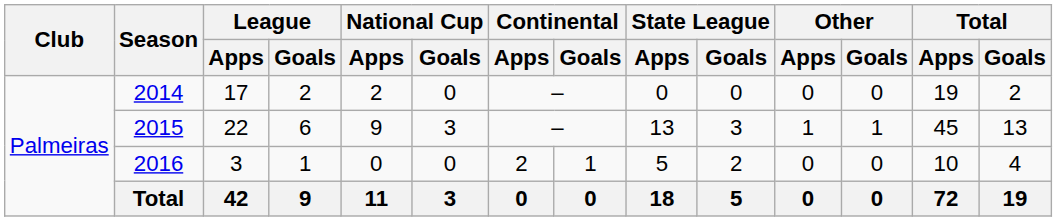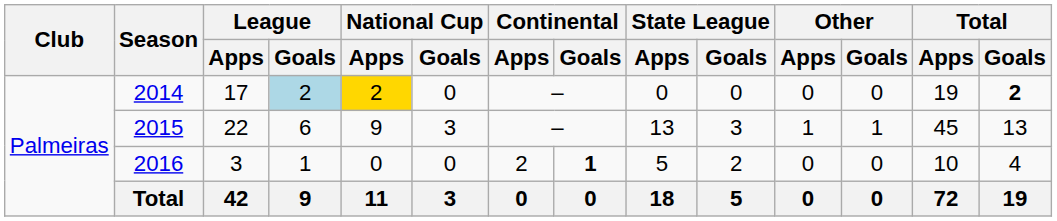2014 | League / Goals: no background -> lightblue background
2014 | National Cup / Apps: no background -> gold background
2014 | Total / Goals: normal -> bold
2016 | Continental / Goals: normal -> bold
